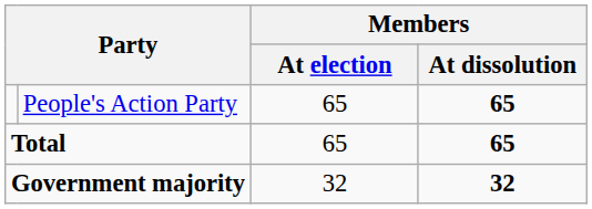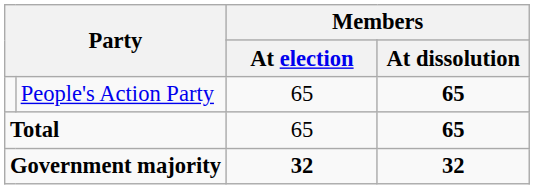Government majority | Members / At election: normal -> bold
